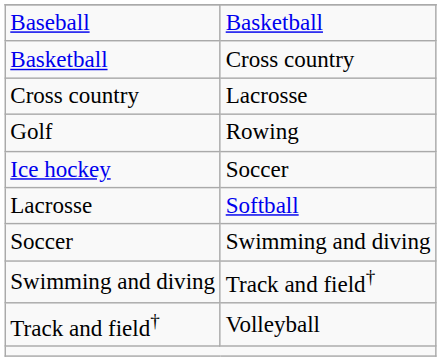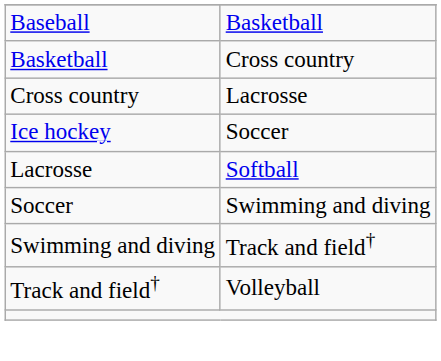- row: Golf | Rowing
